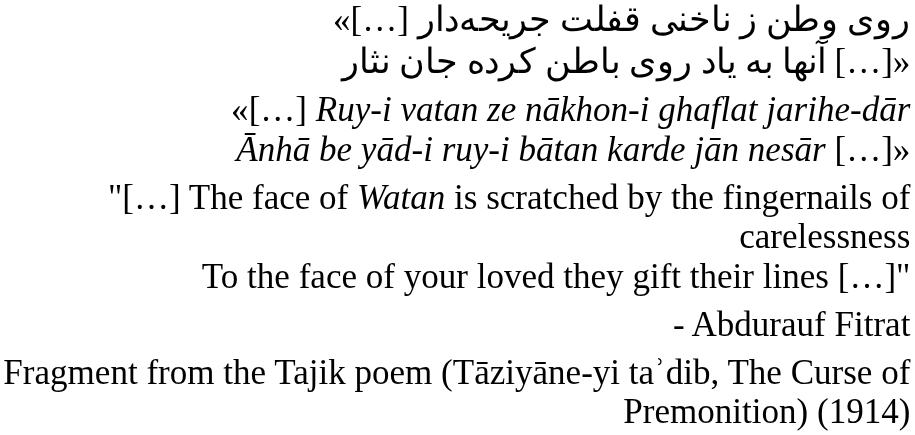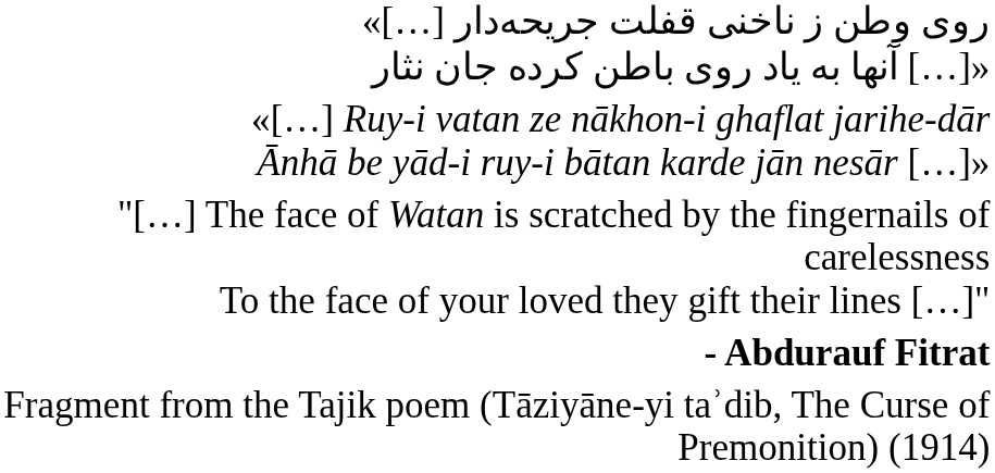row 4 | column 1: normal -> bold
